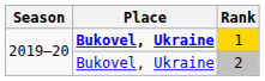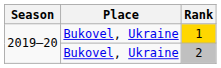1 | Place: bold -> normal
